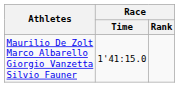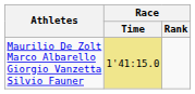row 3 | Race / Time: no background -> khaki background
